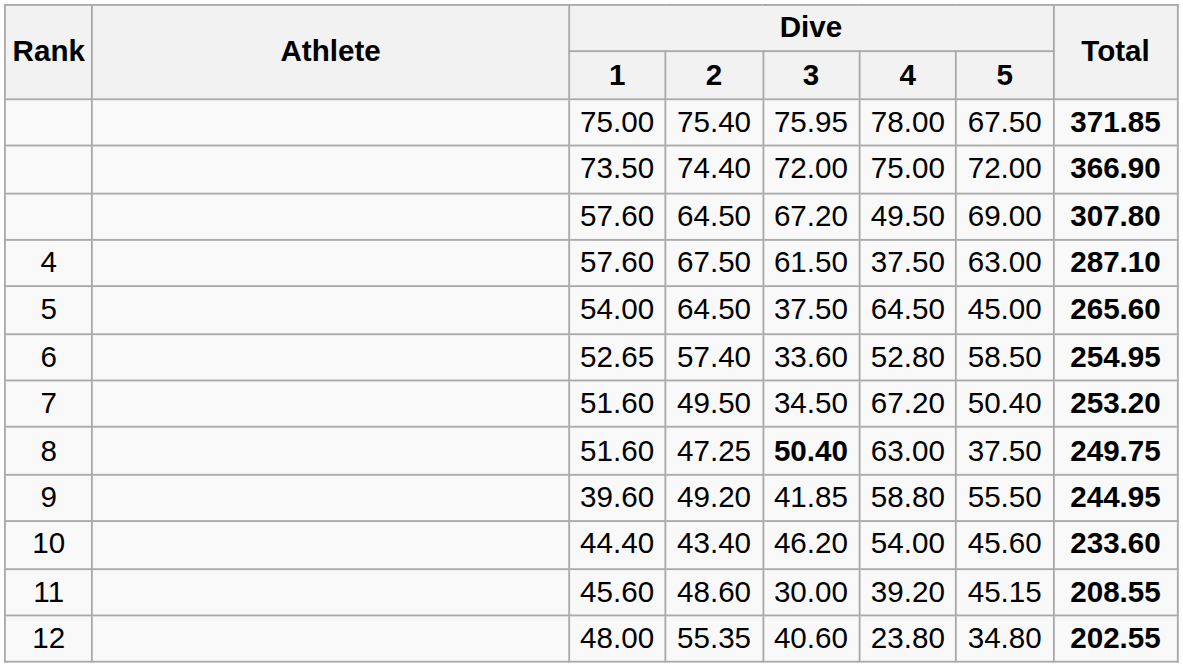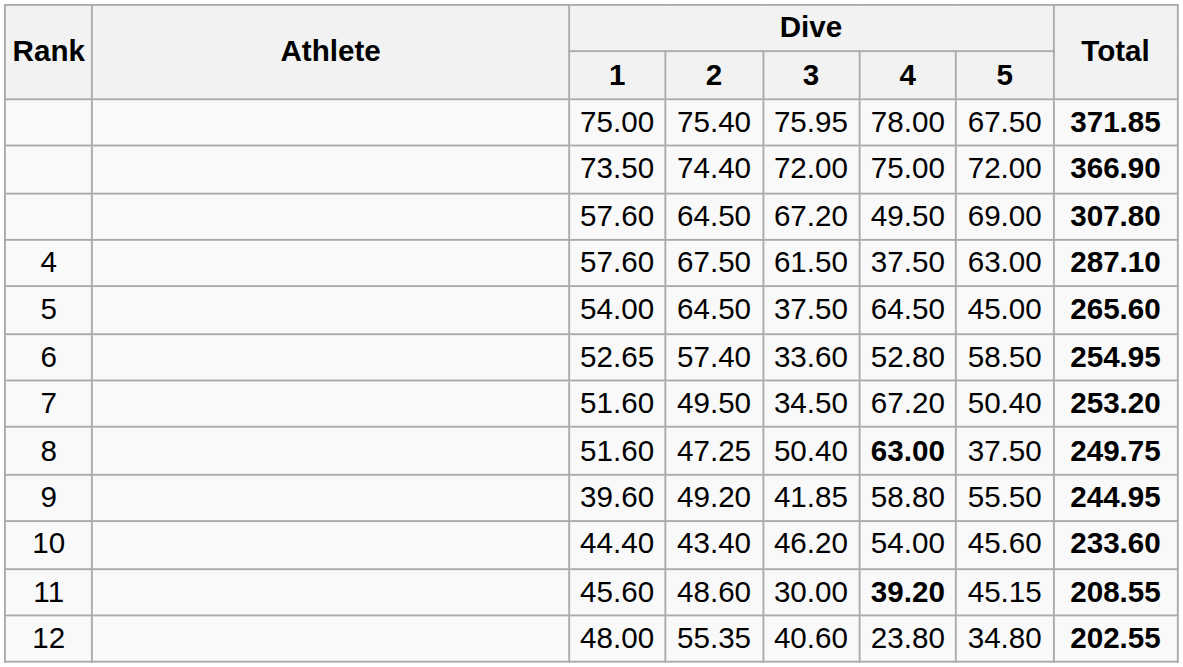47.25 | Dive / 3: bold -> normal
47.25 | Dive / 4: normal -> bold
48.60 | Dive / 4: normal -> bold
